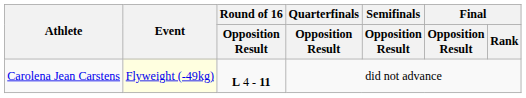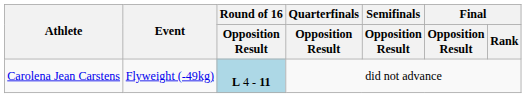Carolena Jean Carstens | Event: lightyellow background -> no background
Carolena Jean Carstens | Round of 16 / Opposition Result: no background -> lightblue background
